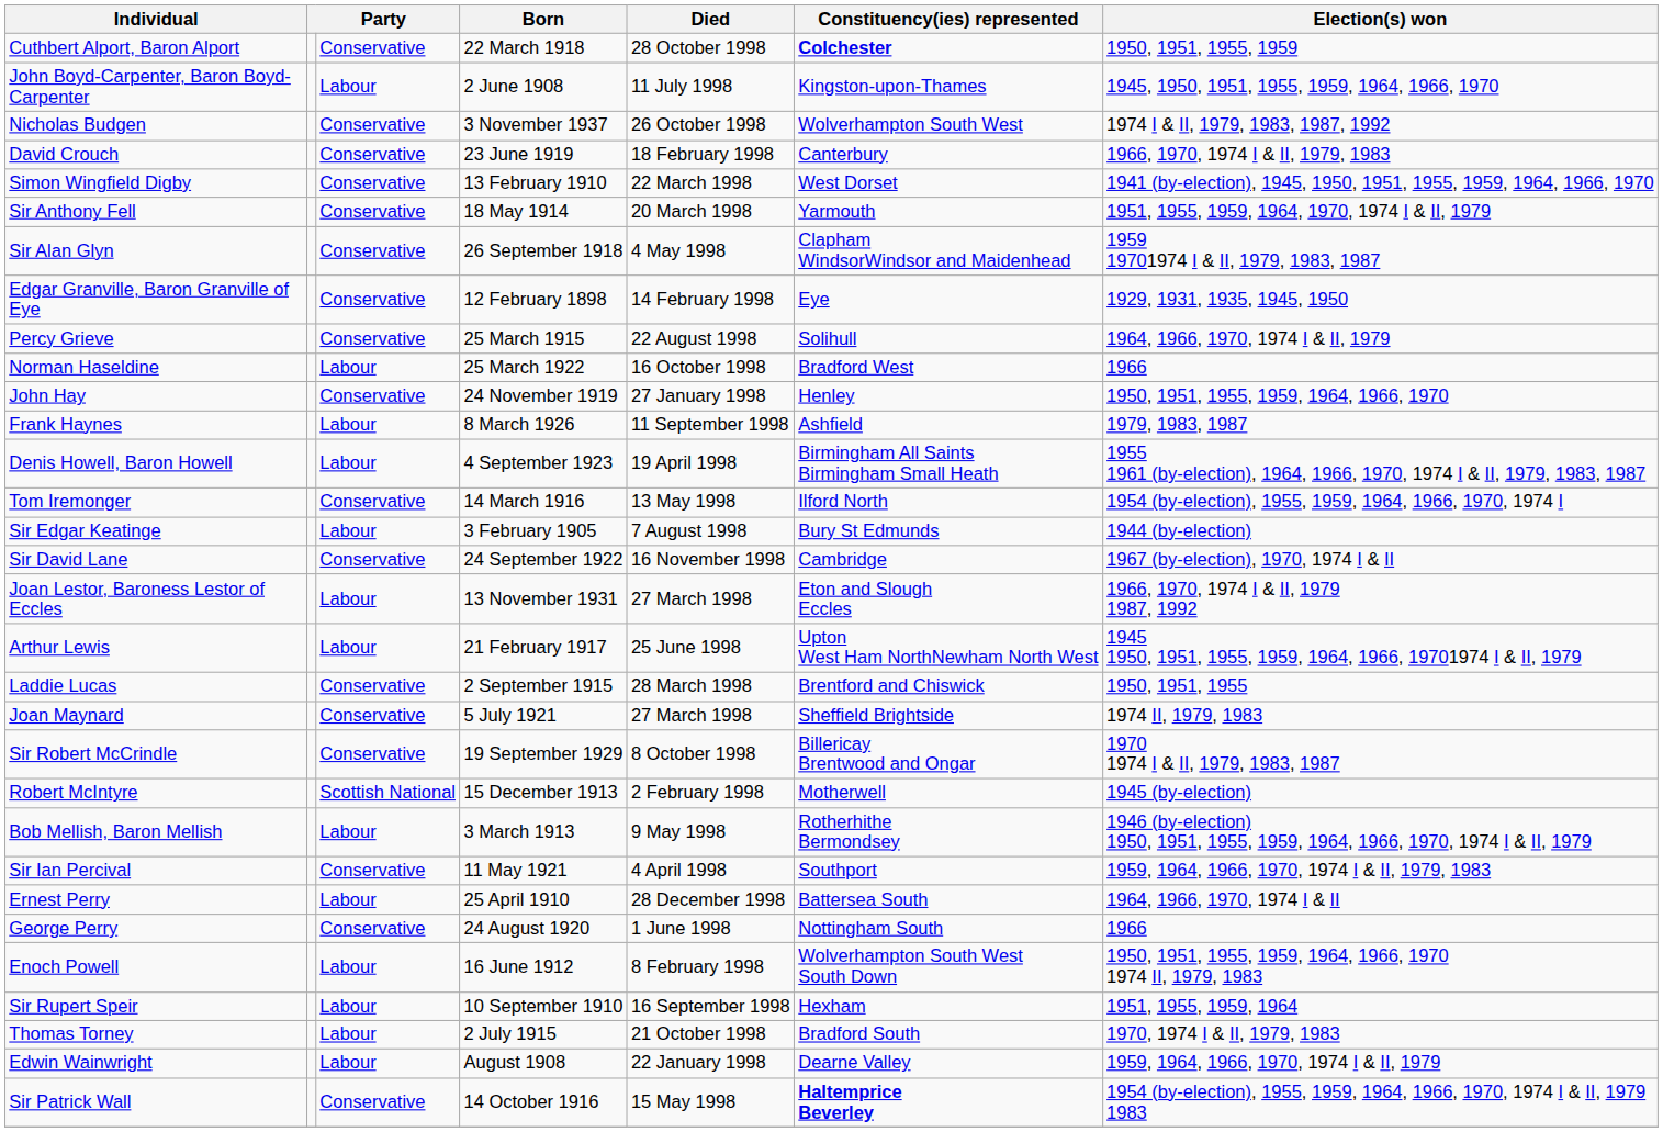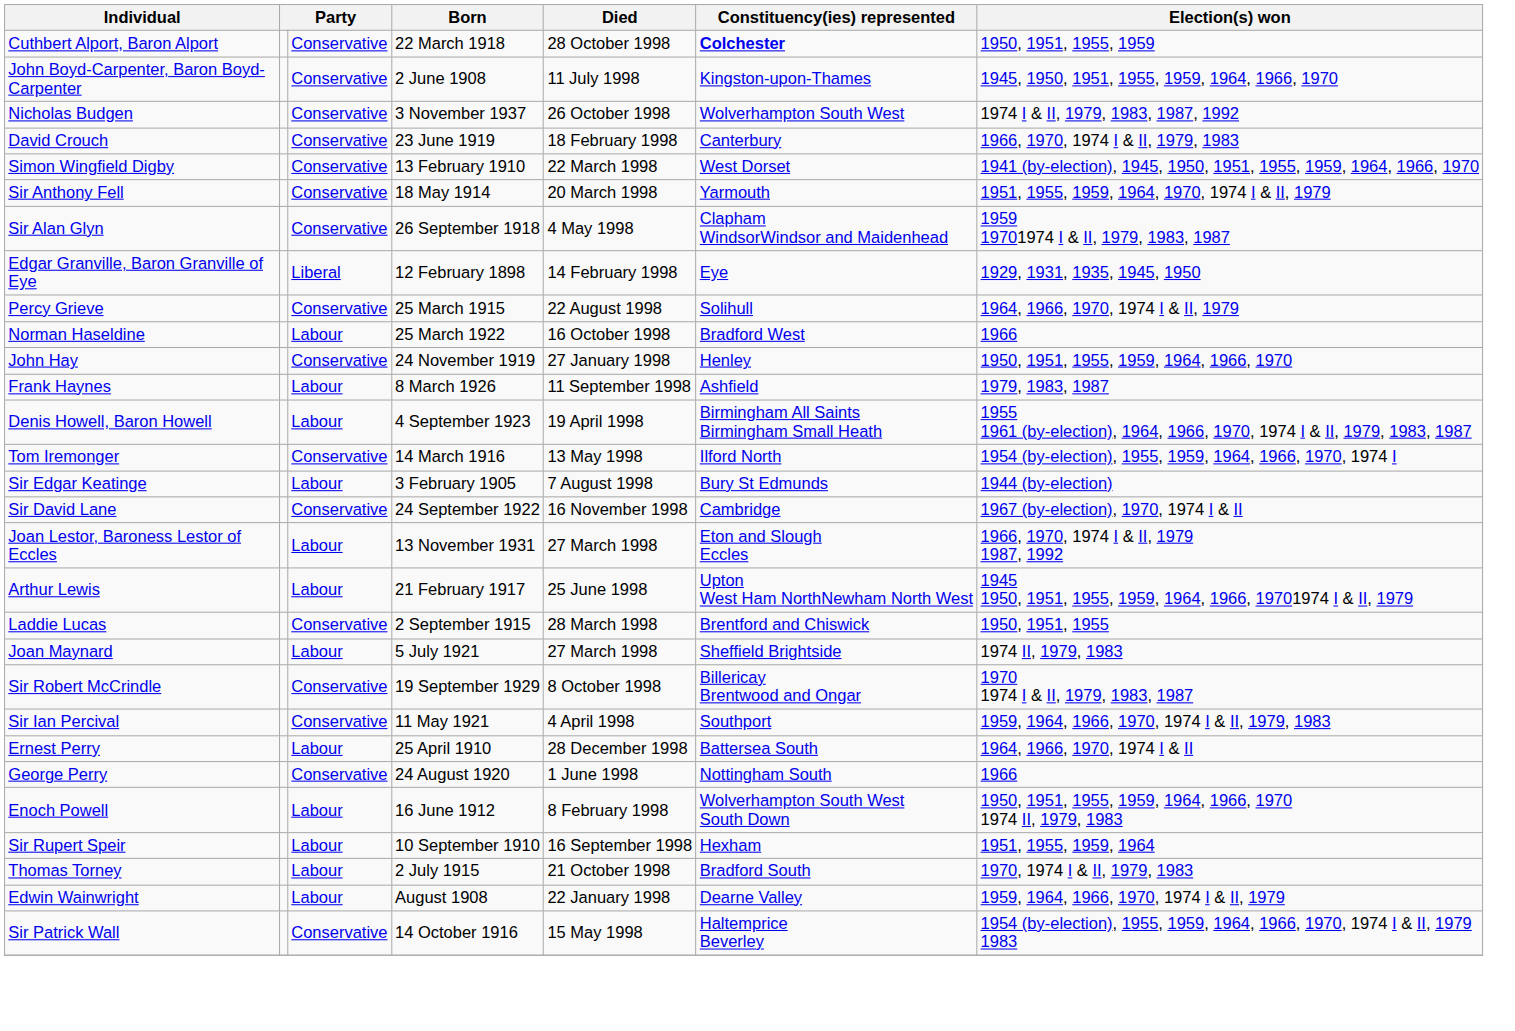John Boyd-Carpenter, Baron Boyd-Carpenter | column 3: Labour -> Conservative
Edgar Granville, Baron Granville of Eye | column 3: Conservative -> Liberal
Joan Maynard | column 3: Conservative -> Labour
- row: Robert McIntyre | Scottish National | 15 December 1913 | 2 February 1998 | Motherwell | 1945 (by-election)
- row: Bob Mellish, Baron Mellish | Labour | 3 March 1913 | 9 May 1998 | Rotherhithe Bermondsey | 1946 (by-election) 1950, 1951, 1955, 1959, 1964, 1966, 1970, 1974 I & II, 1979
Sir Patrick Wall | Constituency(ies) represented: bold -> normal
